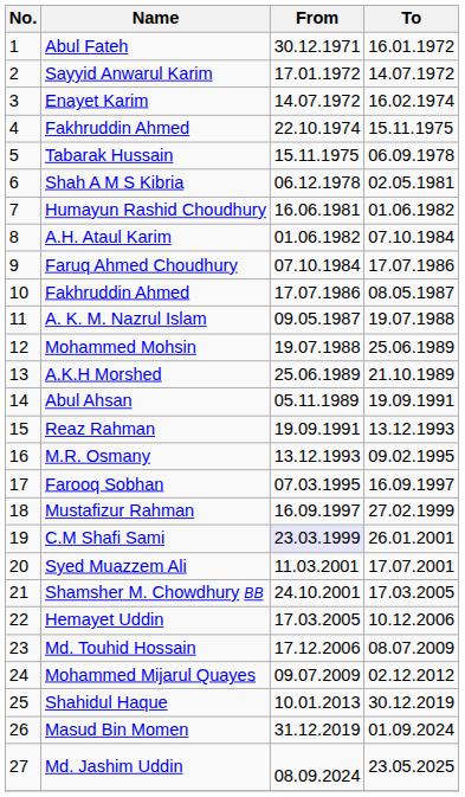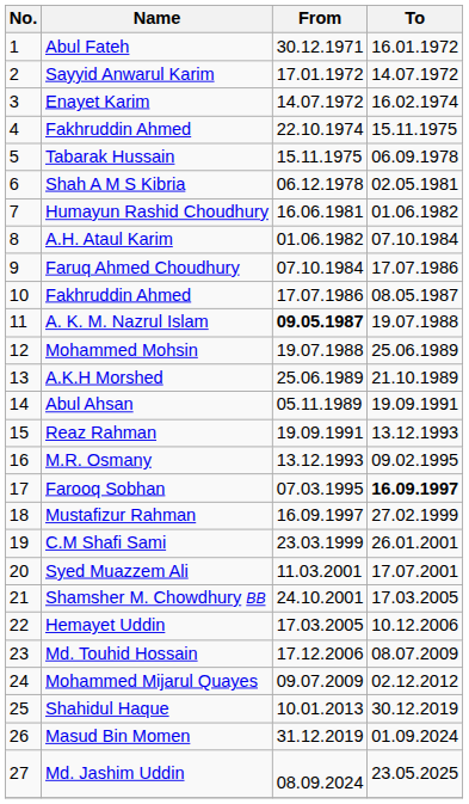A. K. M. Nazrul Islam | From: normal -> bold
Farooq Sobhan | To: normal -> bold
C.M Shafi Sami | From: lavender background -> no background
